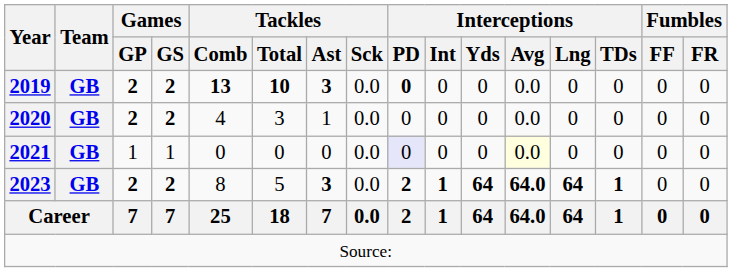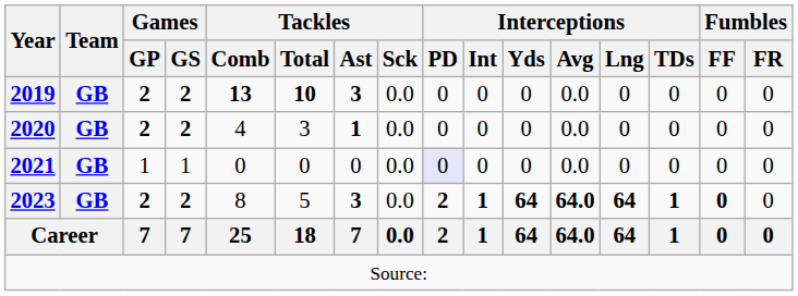2019 | Interceptions / PD: bold -> normal
2020 | Tackles / Ast: normal -> bold
2021 | Interceptions / Avg: lightyellow background -> no background
2023 | Fumbles / FF: normal -> bold
